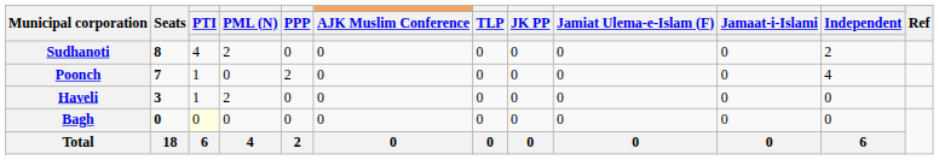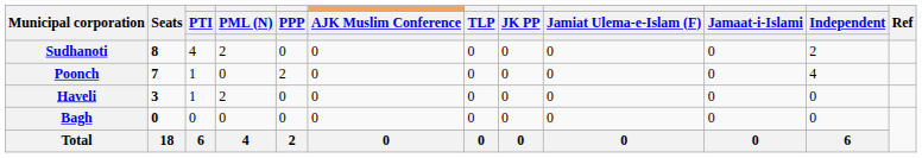Bagh | PTI: lightyellow background -> no background
